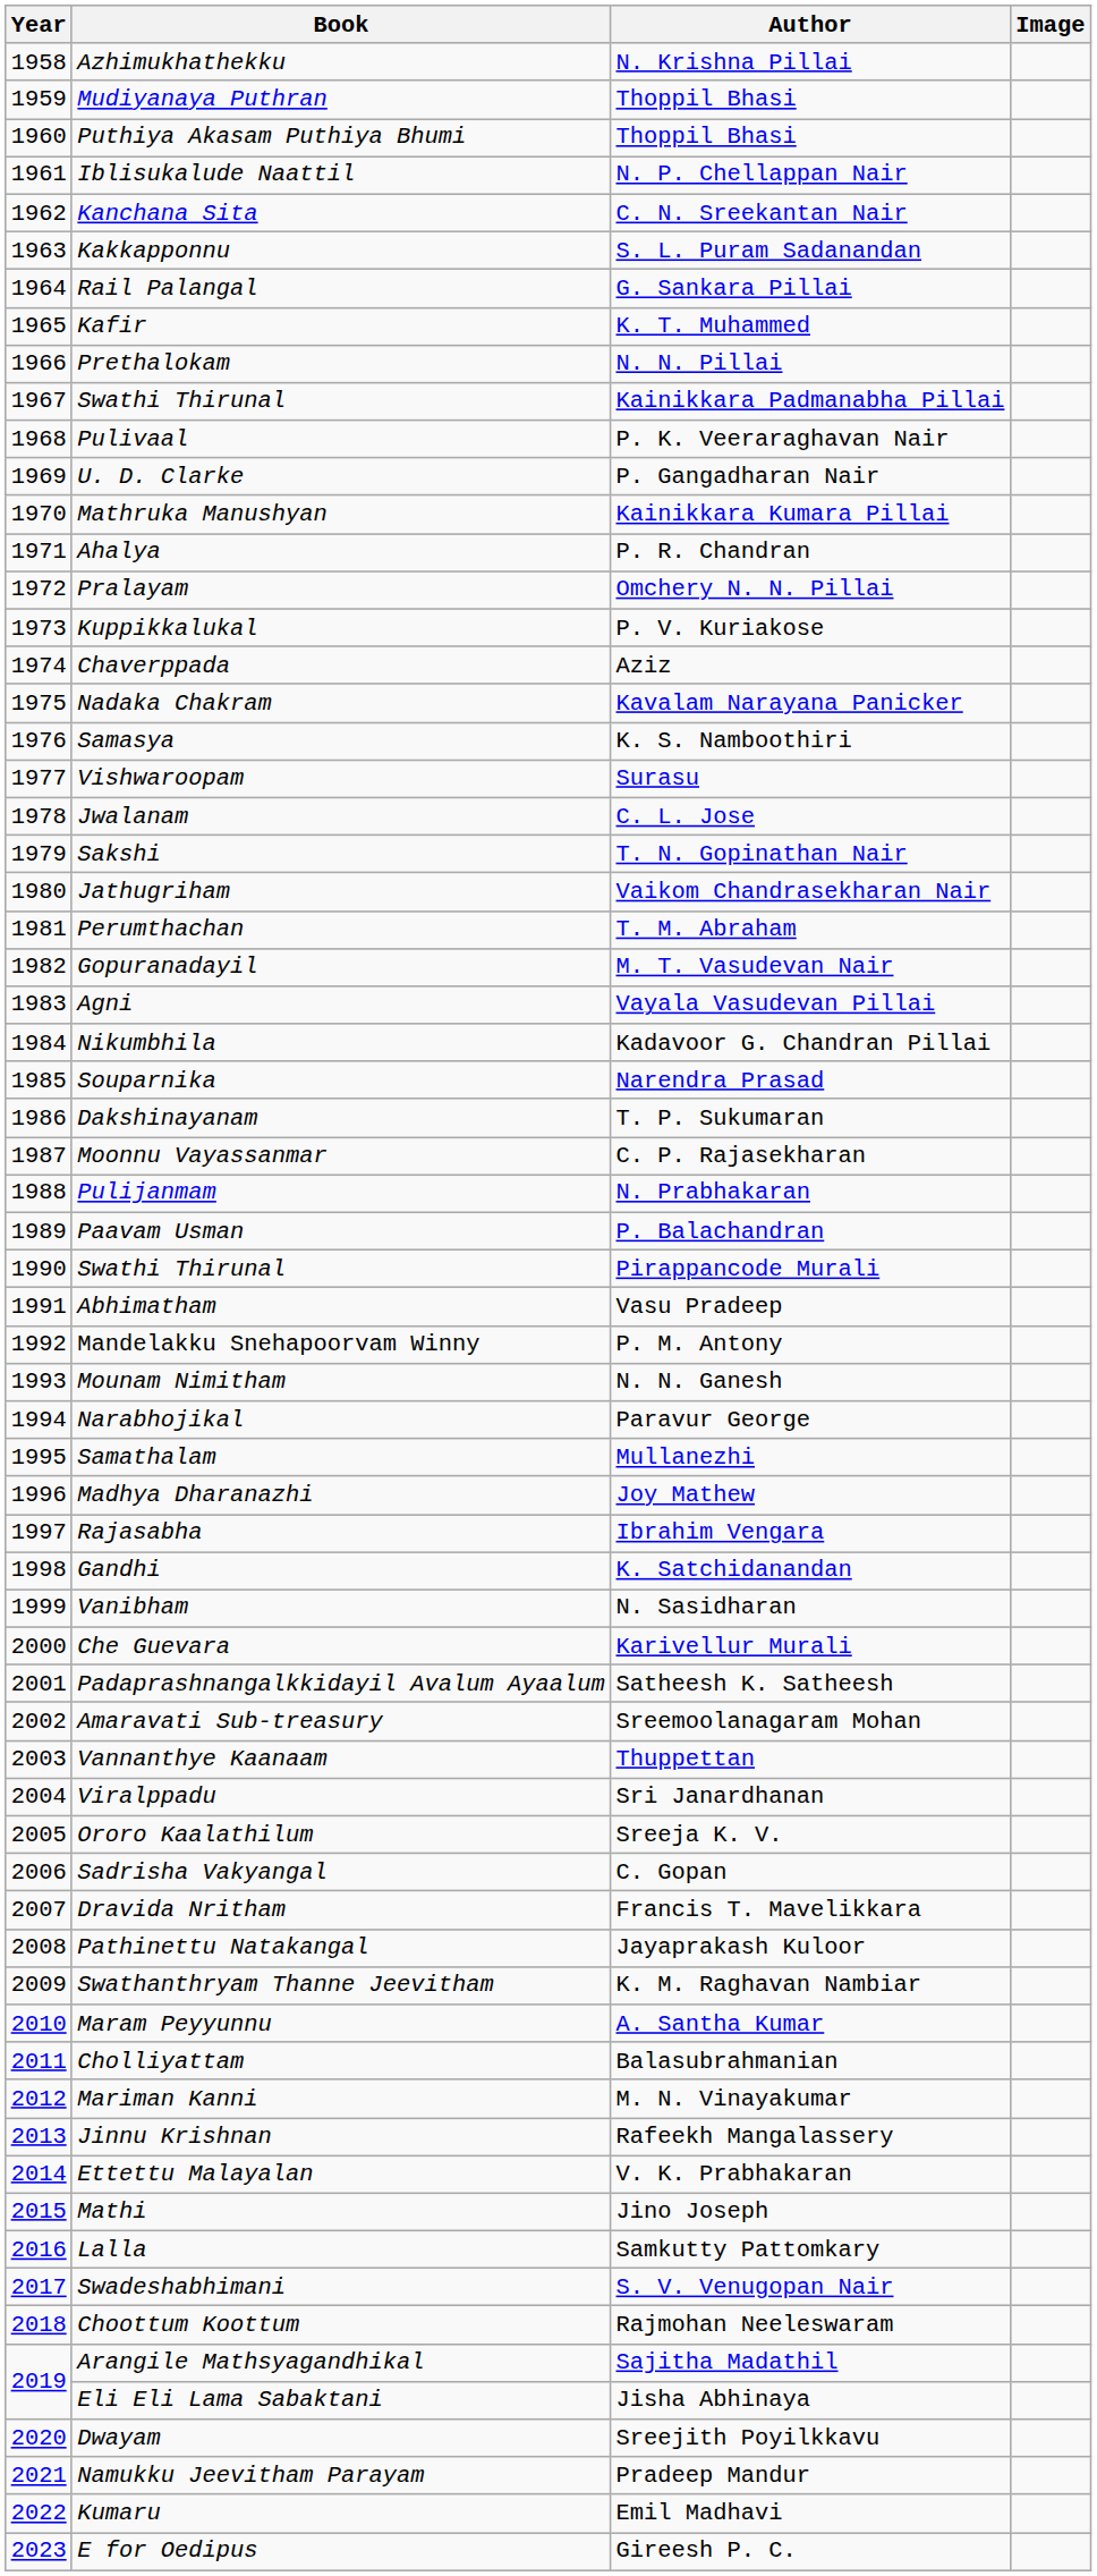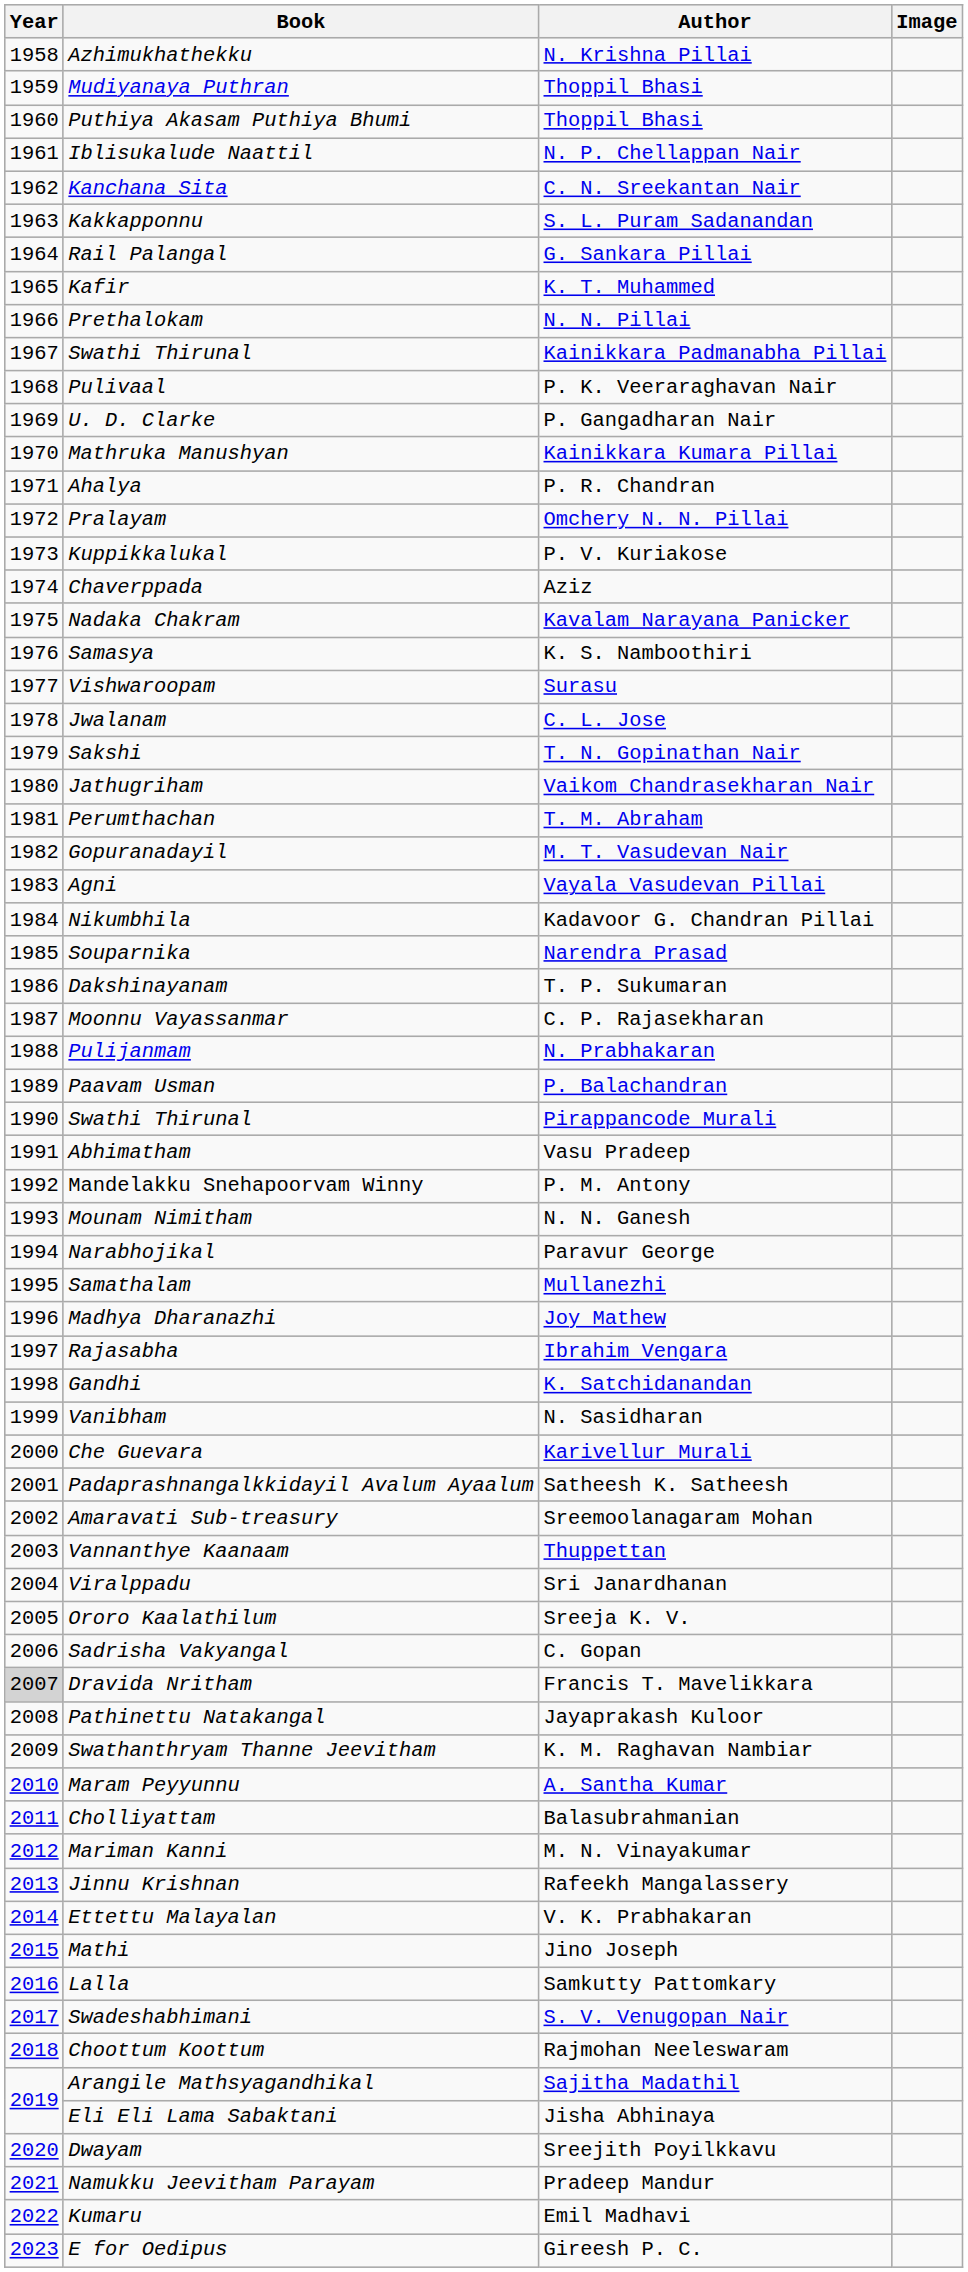Dravida Nritham | Year: no background -> lightgrey background
